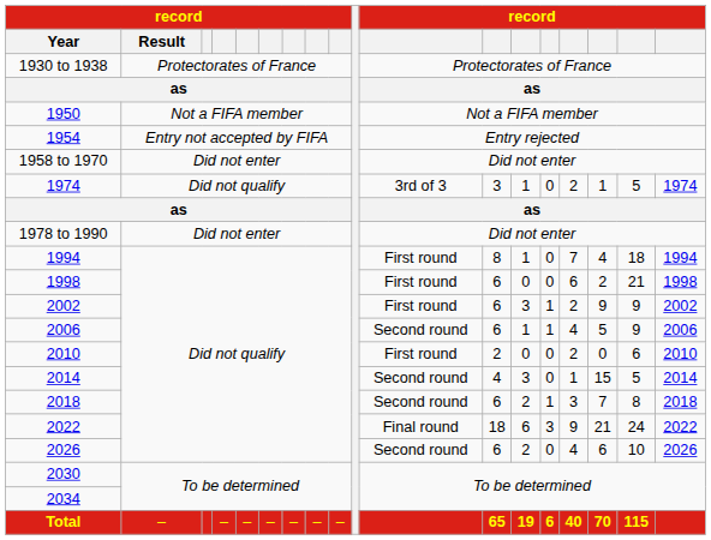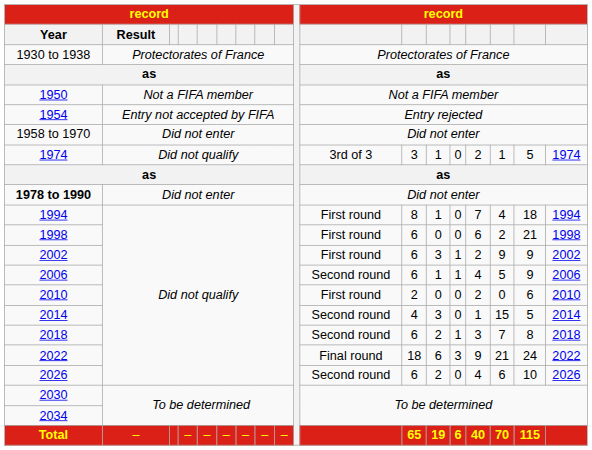1978 to 1990 | record / Year: normal -> bold
